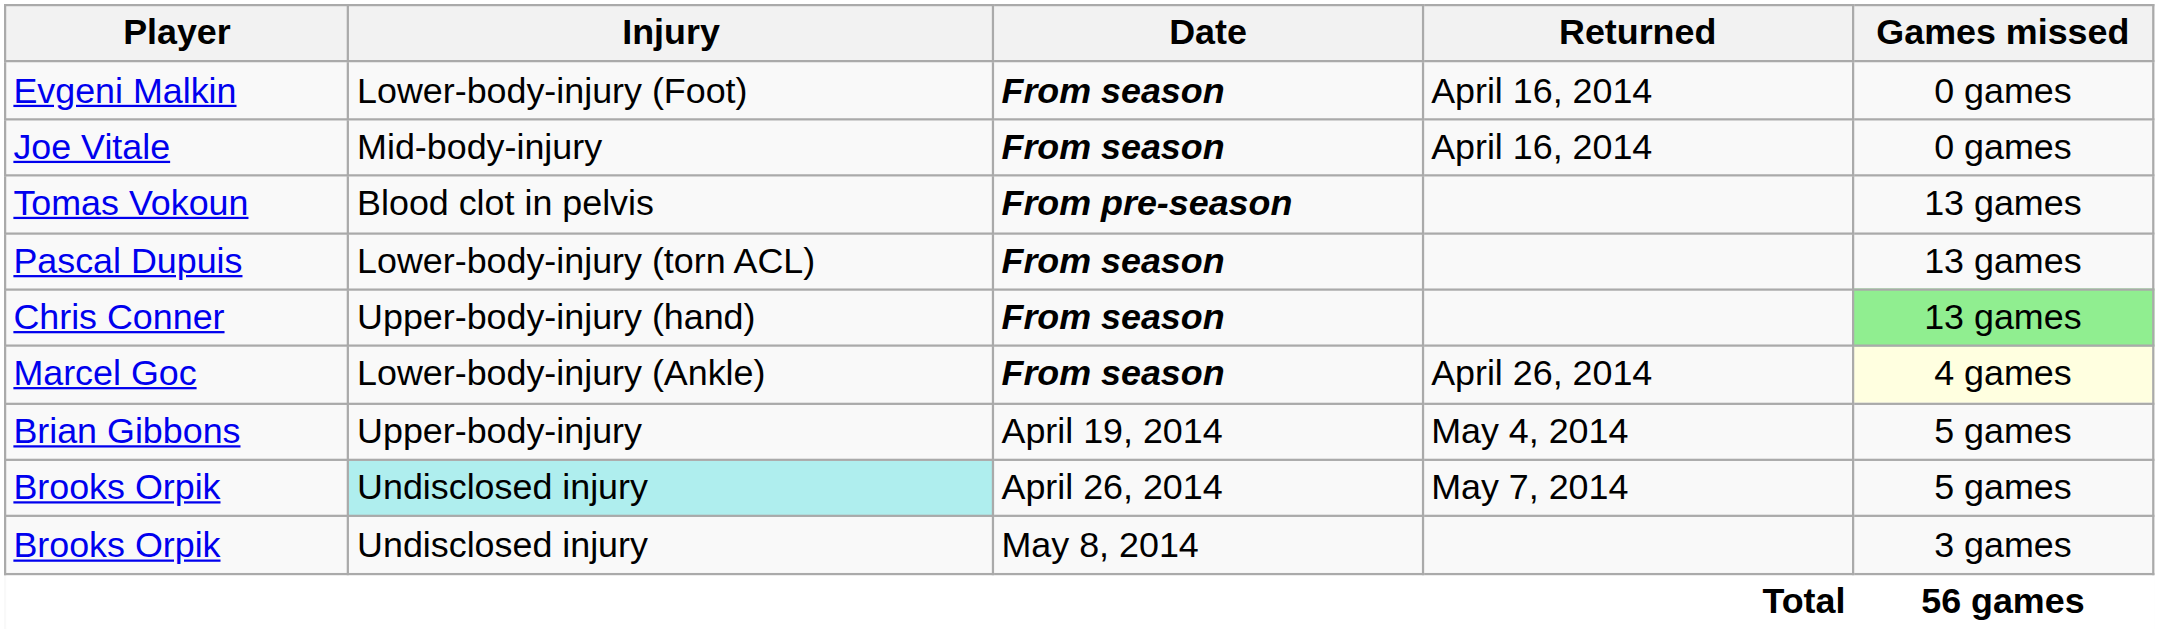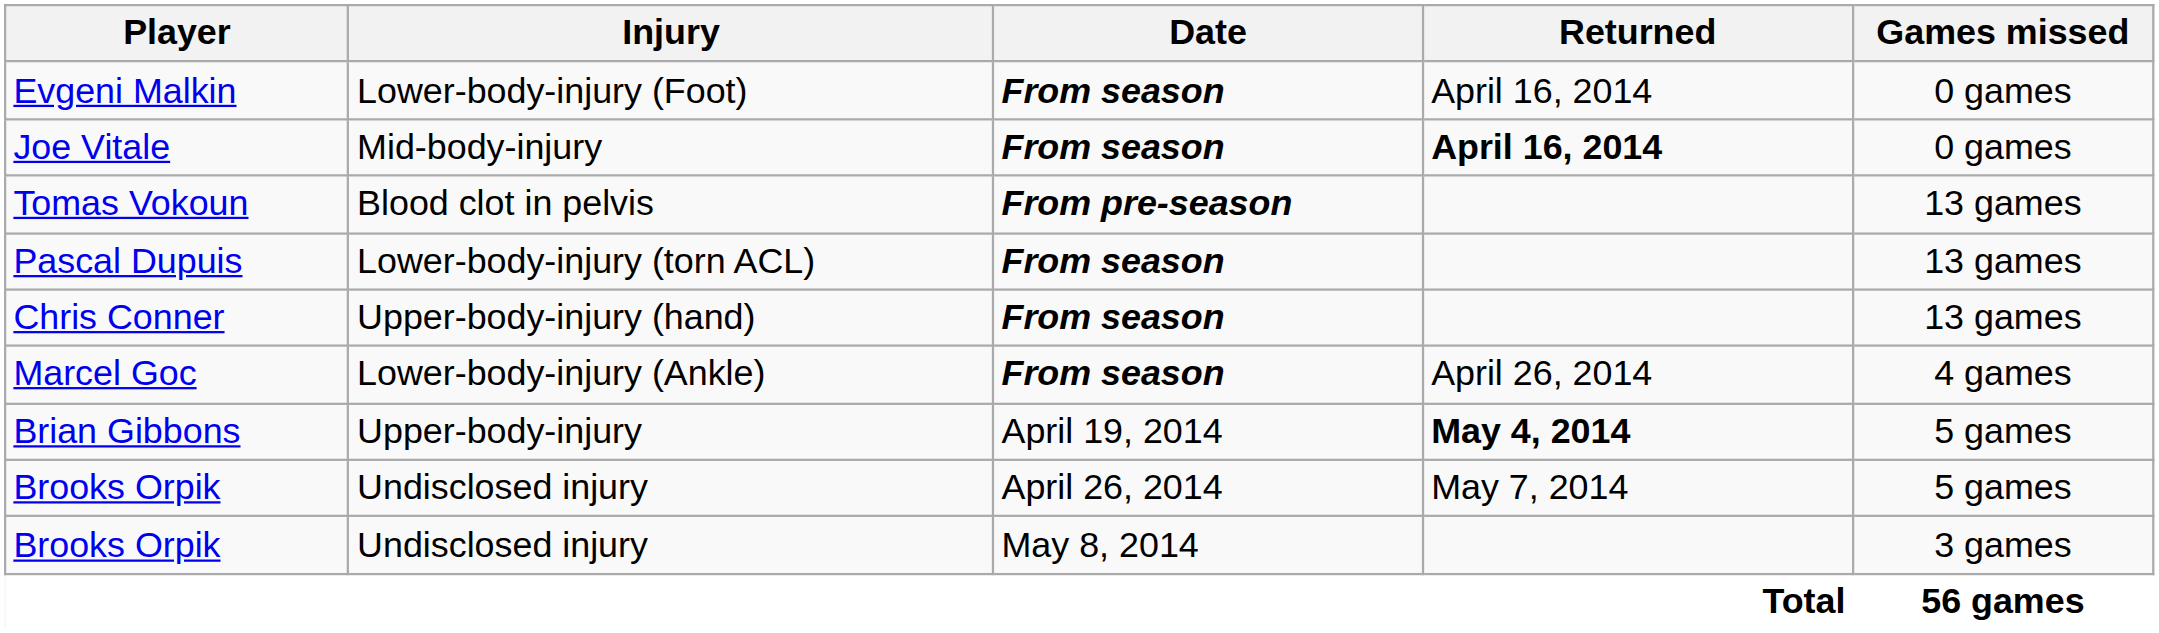Joe Vitale | Returned: normal -> bold
Chris Conner | Games missed: lightgreen background -> no background
Marcel Goc | Games missed: lightyellow background -> no background
Brian Gibbons | Returned: normal -> bold
Brooks Orpik / April 26, 2014 | Injury: paleturquoise background -> no background
